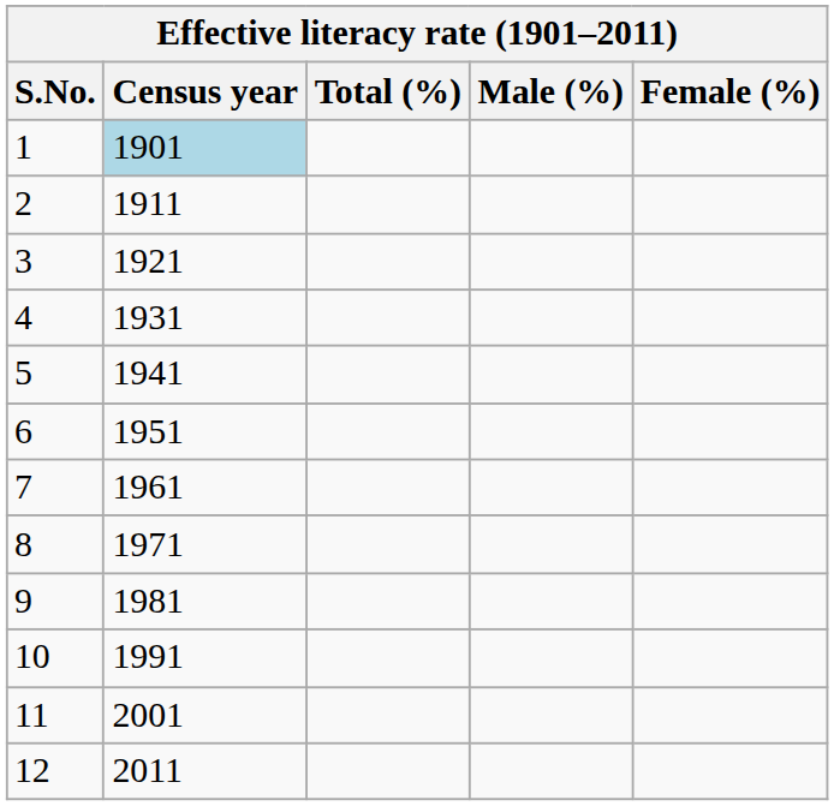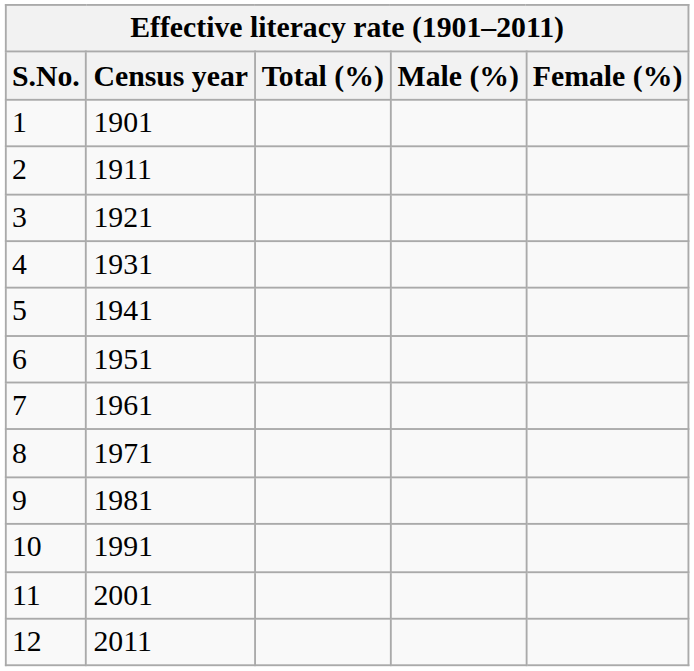1 | Census year: lightblue background -> no background
